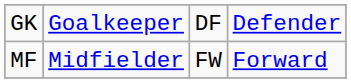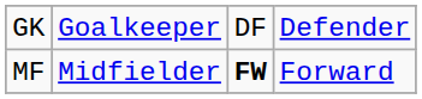MF | column 3: normal -> bold
